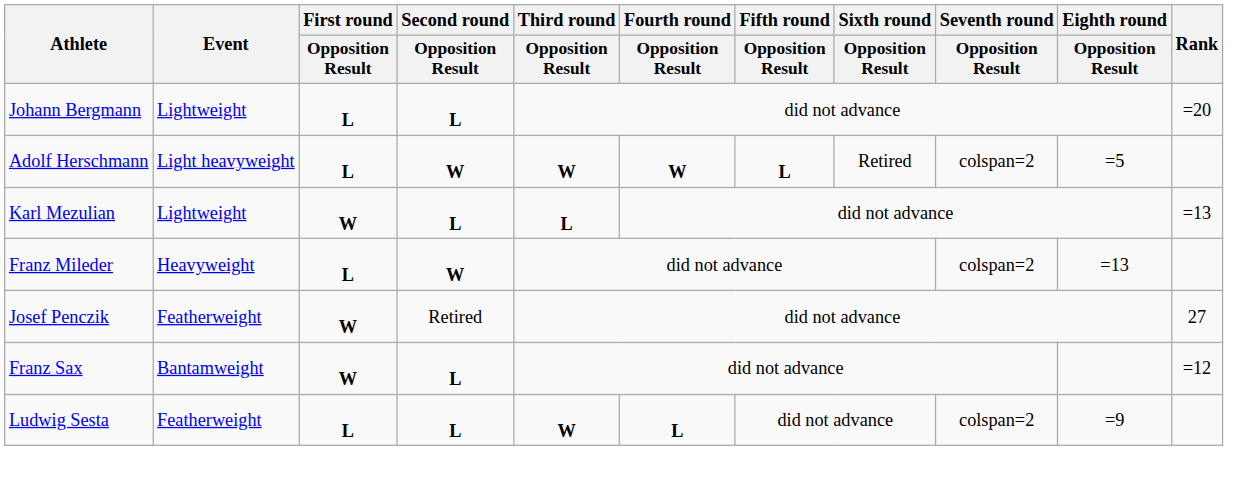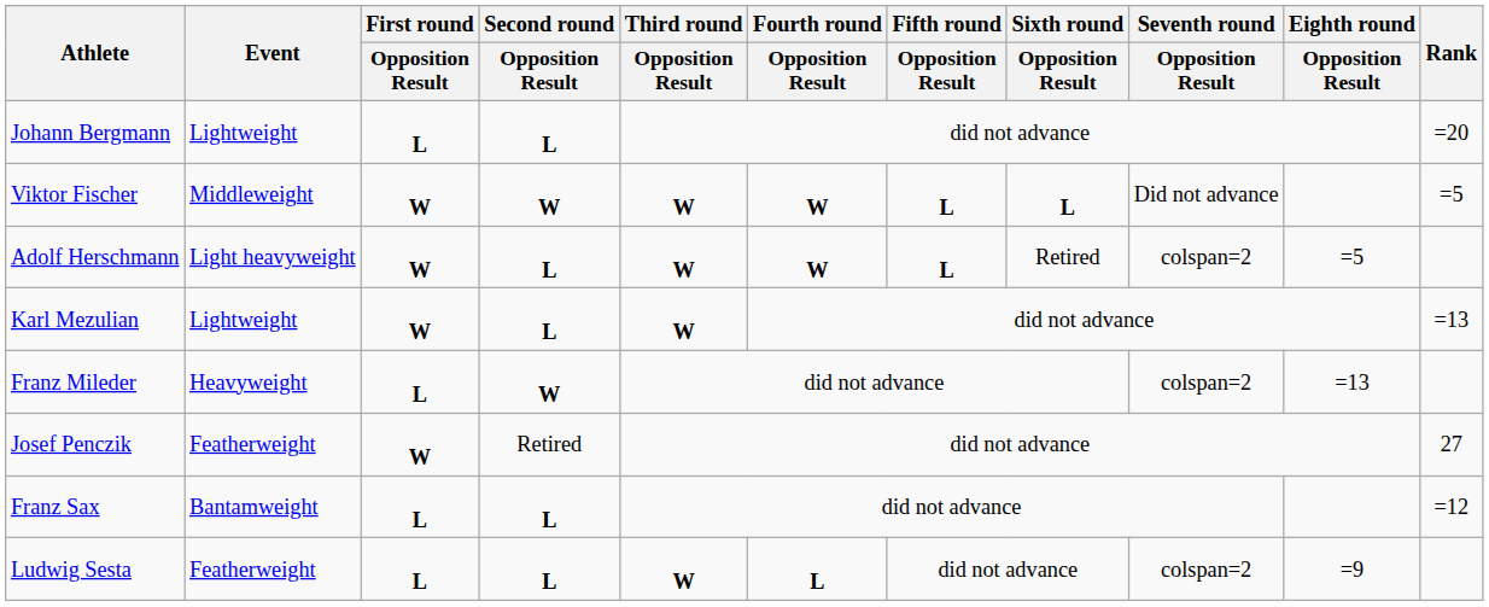+ row: Viktor Fischer | Middleweight | W | W | W | W | L | L | Did not advance | =5
Adolf Herschmann | First round / Opposition Result: L -> W
Adolf Herschmann | Second round / Opposition Result: W -> L
Karl Mezulian | Third round / Opposition Result: L -> W
Franz Sax | First round / Opposition Result: W -> L
